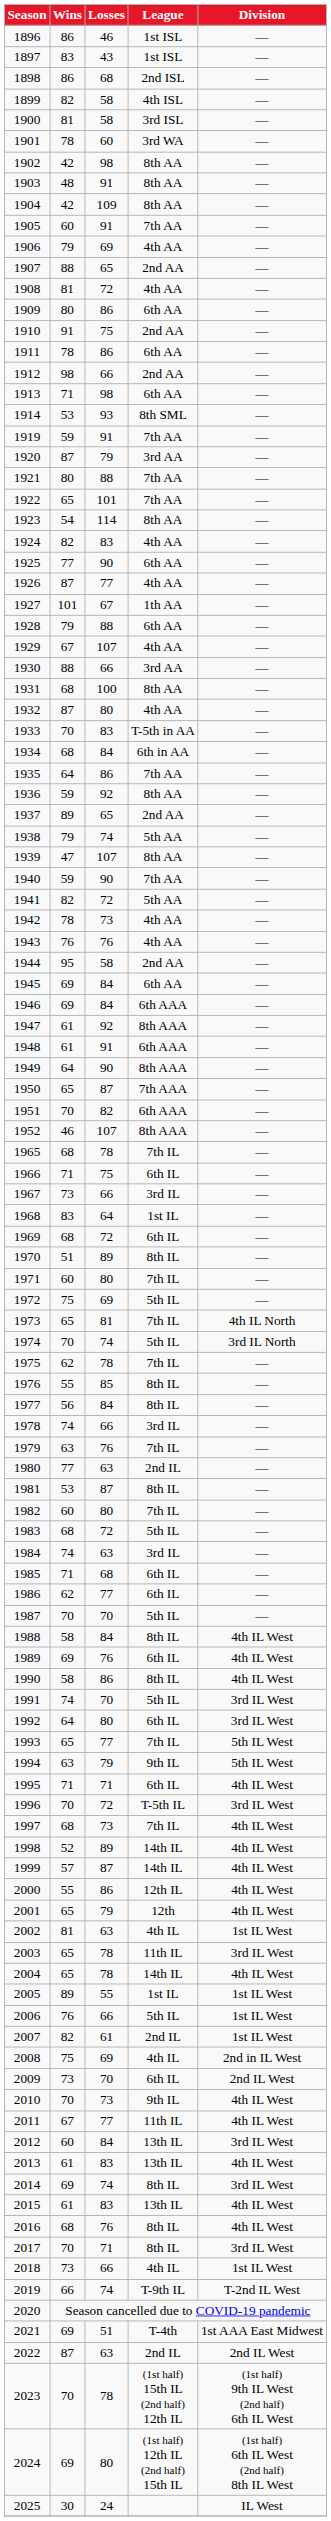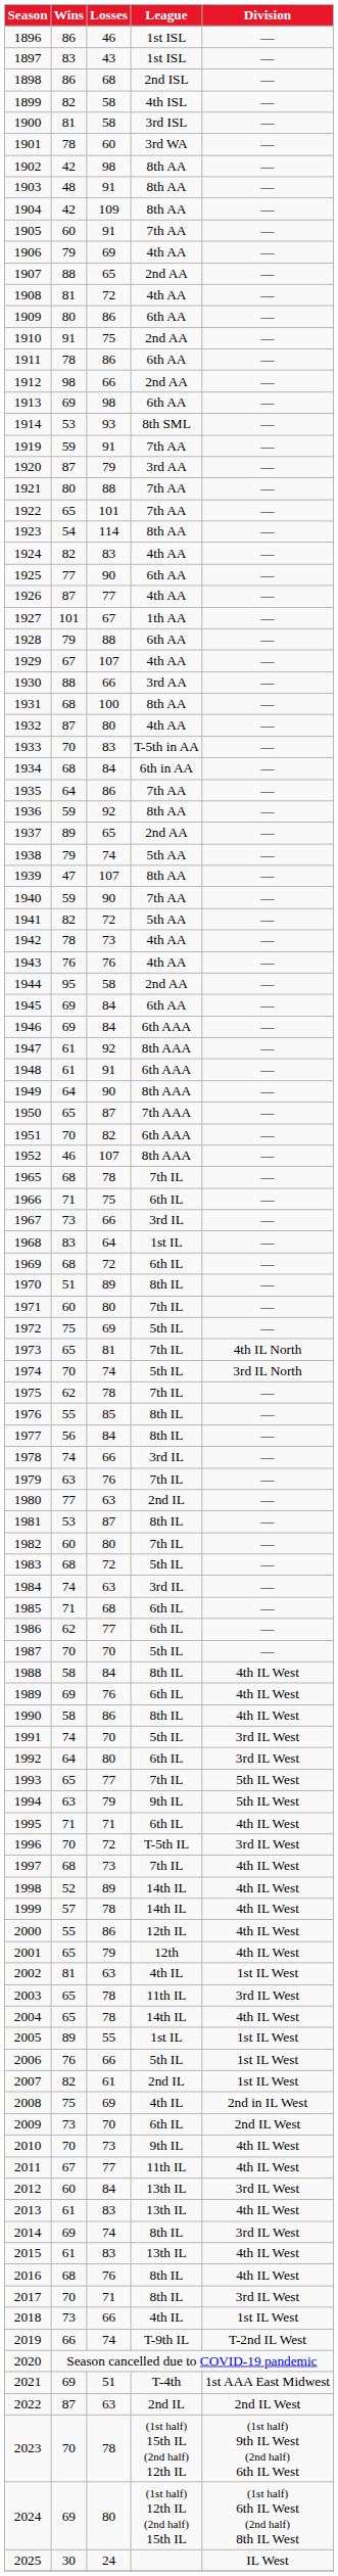1913 | Wins: 71 -> 69
1999 | Losses: 87 -> 78
